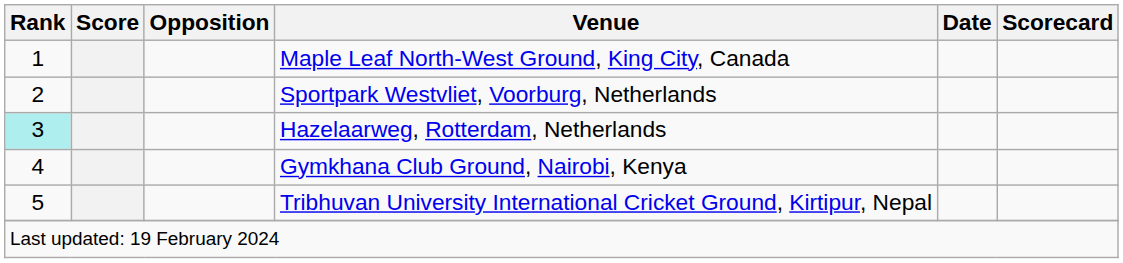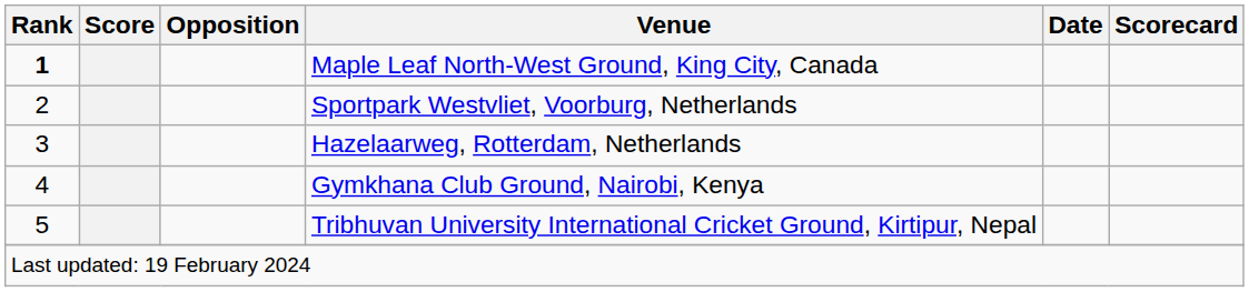Maple Leaf North-West Ground, King City, Canada | Rank: normal -> bold
Hazelaarweg, Rotterdam, Netherlands | Rank: paleturquoise background -> no background
